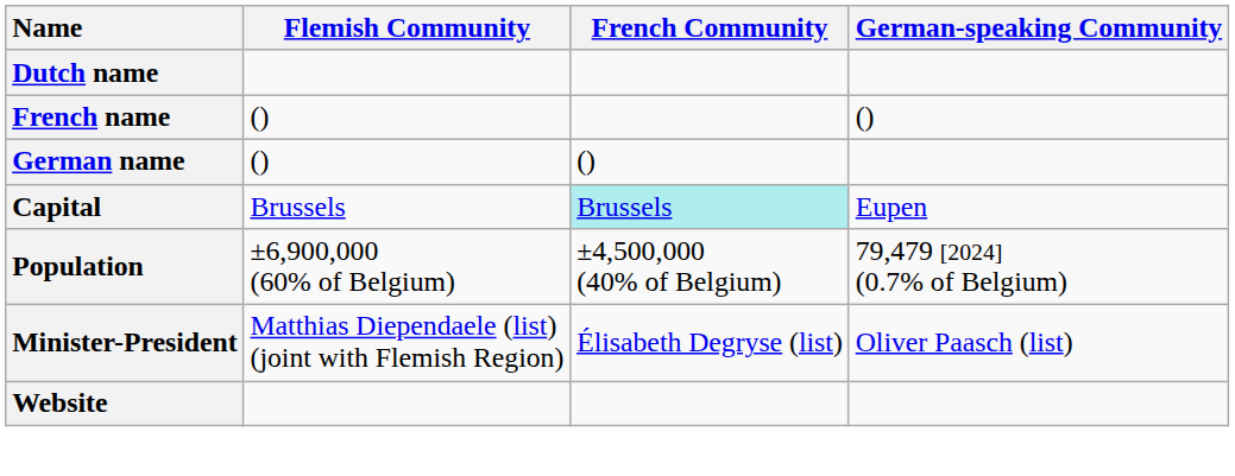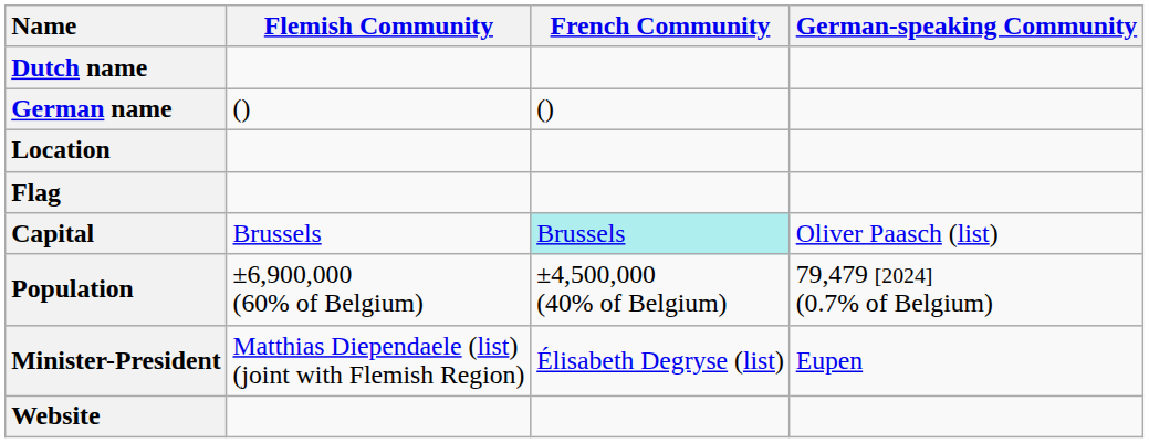- row: French name | () | ()
+ row: Location
+ row: Flag
Capital | German-speaking Community: Eupen -> Oliver Paasch (list)
Minister-President | German-speaking Community: Oliver Paasch (list) -> Eupen
